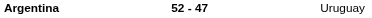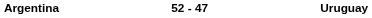Argentina | column 3: normal -> bold
